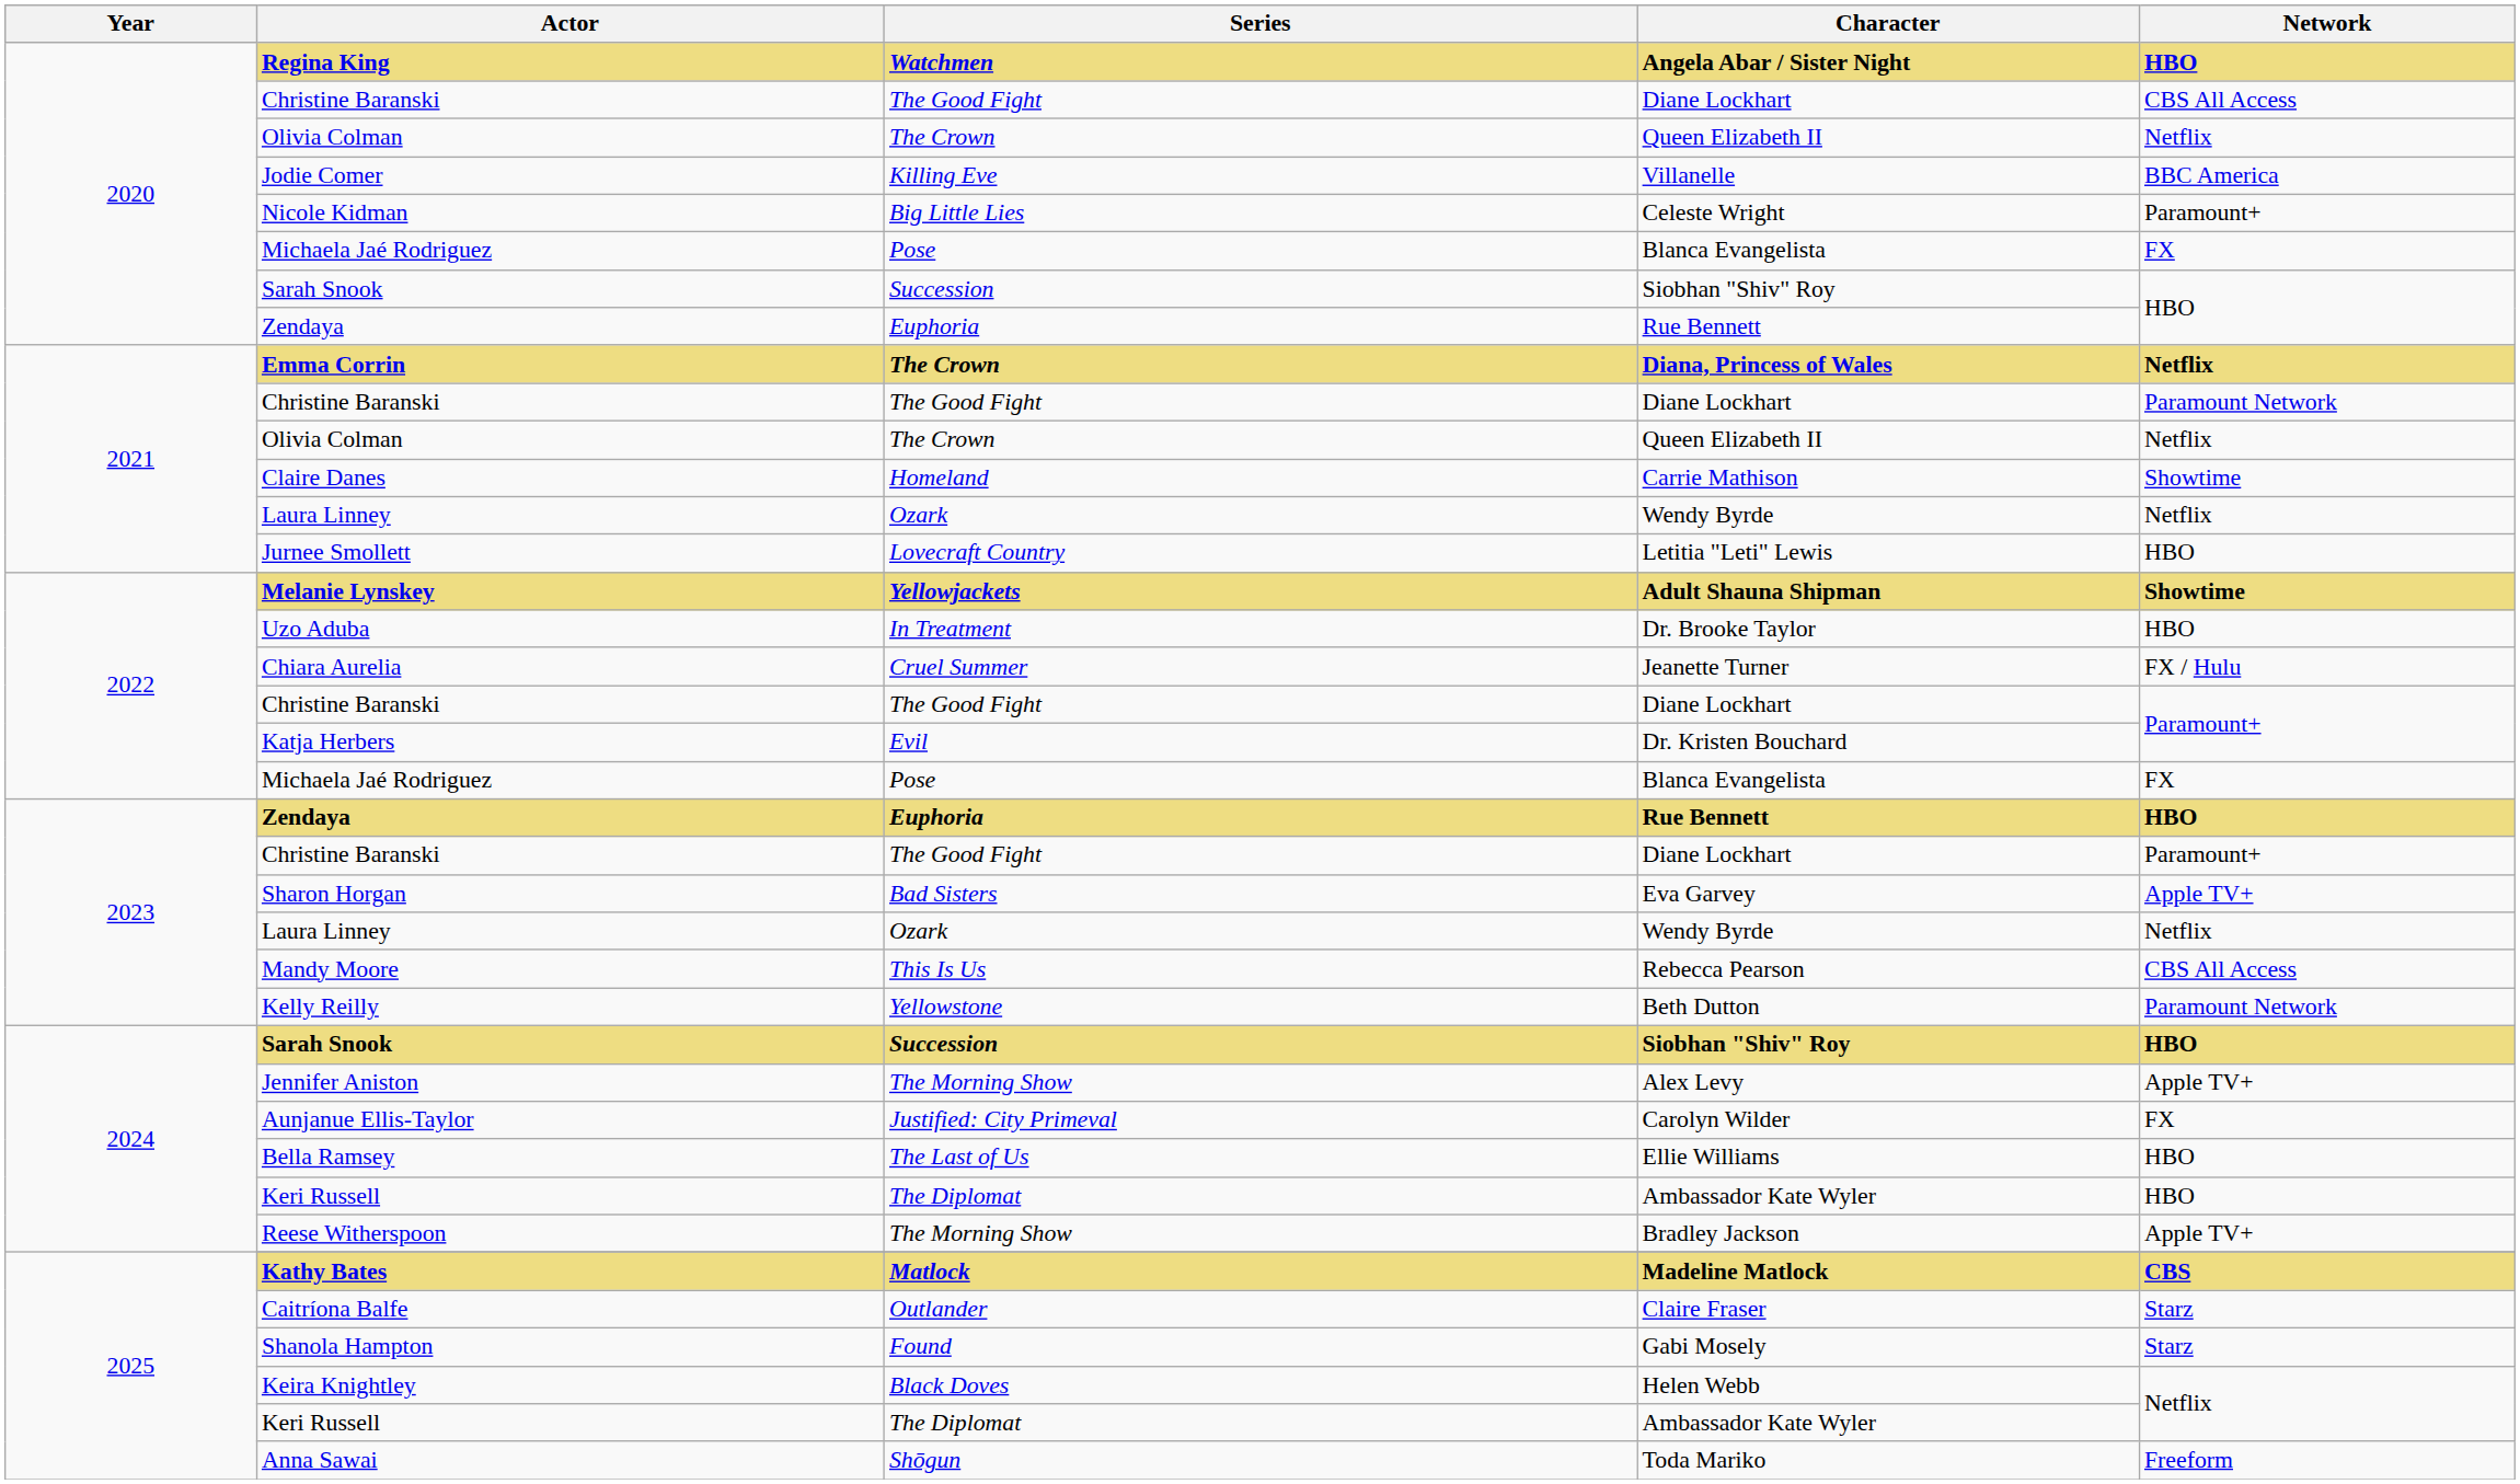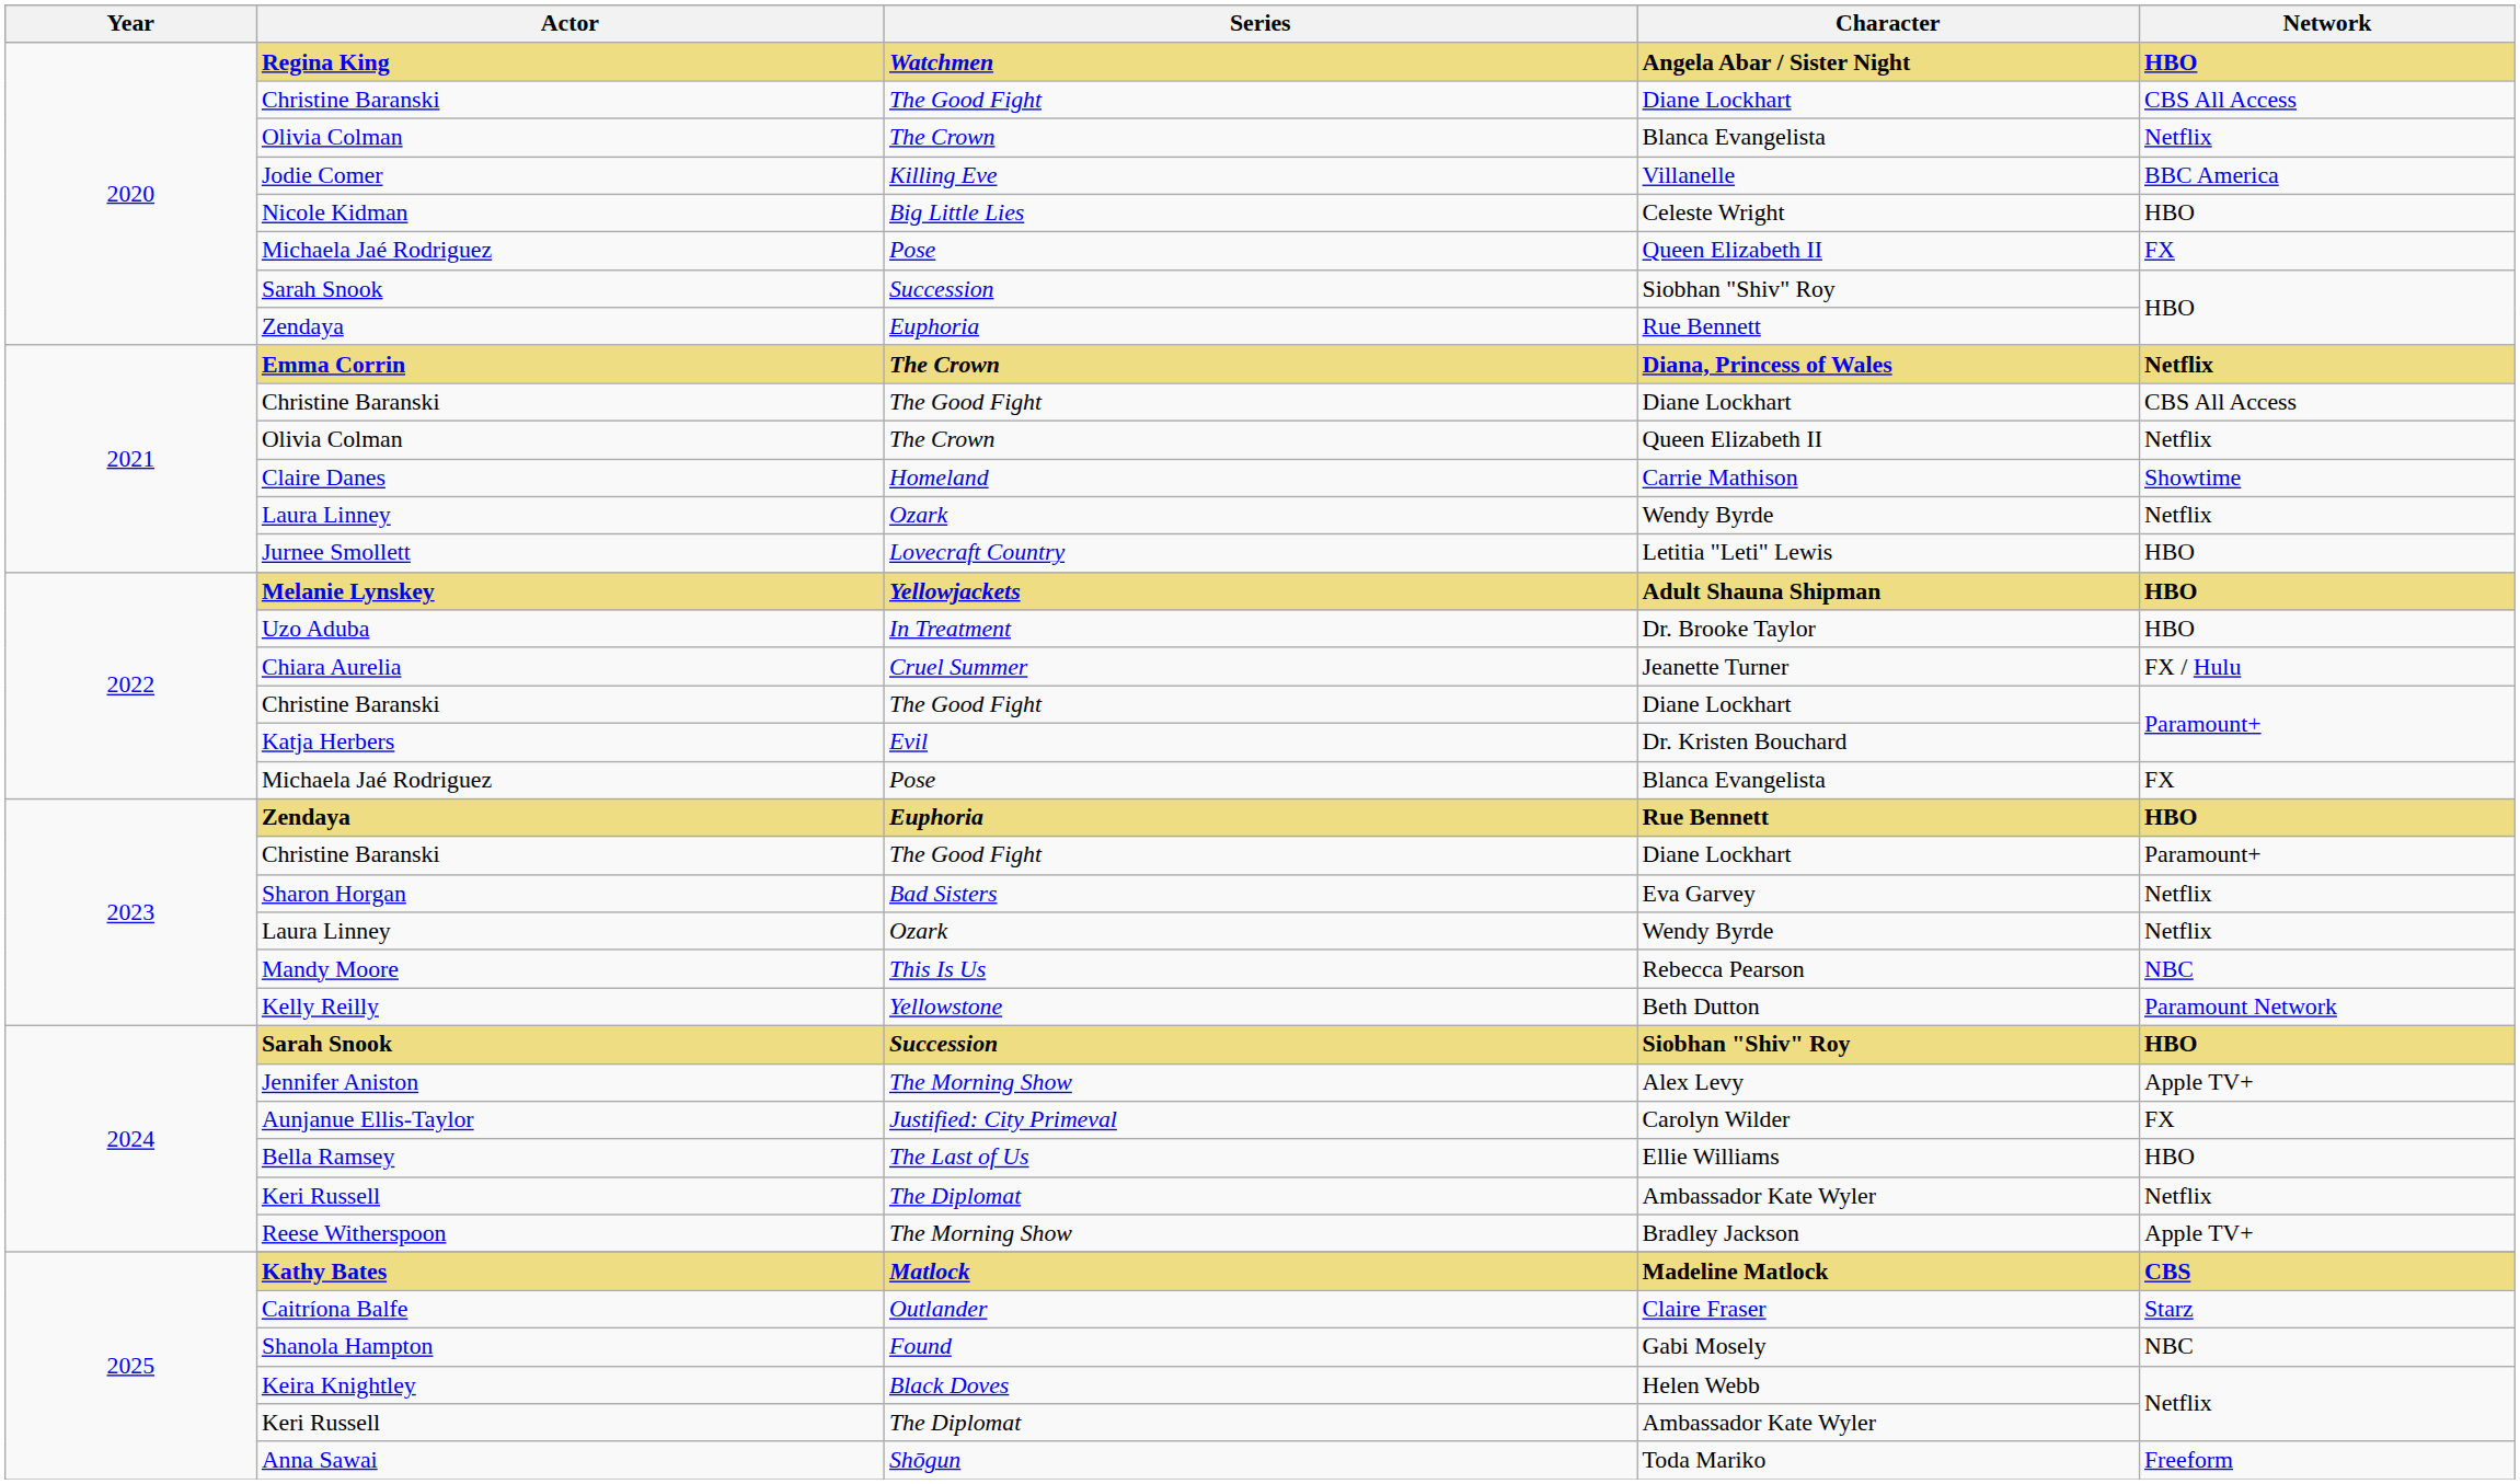2020 / Olivia Colman | Character: Queen Elizabeth II -> Blanca Evangelista
Nicole Kidman | Network: Paramount+ -> HBO
2020 / Michaela Jaé Rodriguez | Character: Blanca Evangelista -> Queen Elizabeth II
2021 / Christine Baranski | Network: Paramount Network -> CBS All Access
Melanie Lynskey | Network: Showtime -> HBO
Sharon Horgan | Network: Apple TV+ -> Netflix
Mandy Moore | Network: CBS All Access -> NBC
2024 / Keri Russell | Network: HBO -> Netflix
Shanola Hampton | Network: Starz -> NBC
